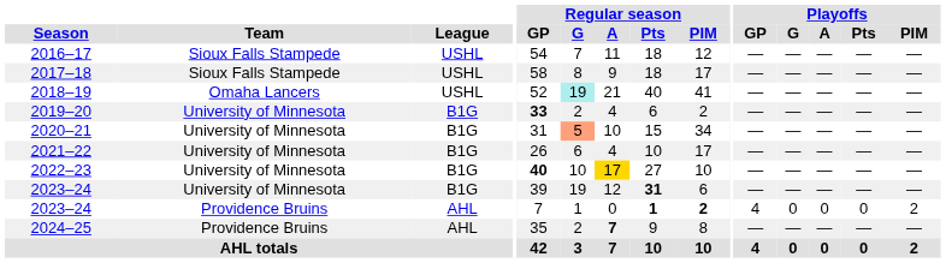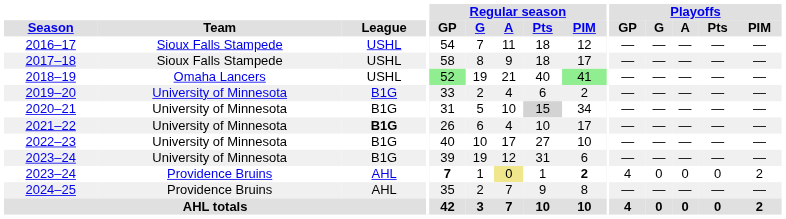2018–19 | Regular season / GP: no background -> lightgreen background
2018–19 | Regular season / G: paleturquoise background -> no background
2018–19 | Regular season / PIM: no background -> lightgreen background
2019–20 | Regular season / GP: bold -> normal
2020–21 | Regular season / G: lightsalmon background -> no background
2020–21 | Regular season / Pts: no background -> lightgrey background
2021–22 | League: normal -> bold
2022–23 | Regular season / GP: bold -> normal
2022–23 | Regular season / A: gold background -> no background
2023–24 / University of Minnesota | Regular season / Pts: bold -> normal
2023–24 / Providence Bruins | Regular season / GP: normal -> bold
2023–24 / Providence Bruins | Regular season / A: no background -> khaki background
2023–24 / Providence Bruins | Regular season / Pts: bold -> normal
2024–25 | Regular season / A: bold -> normal
